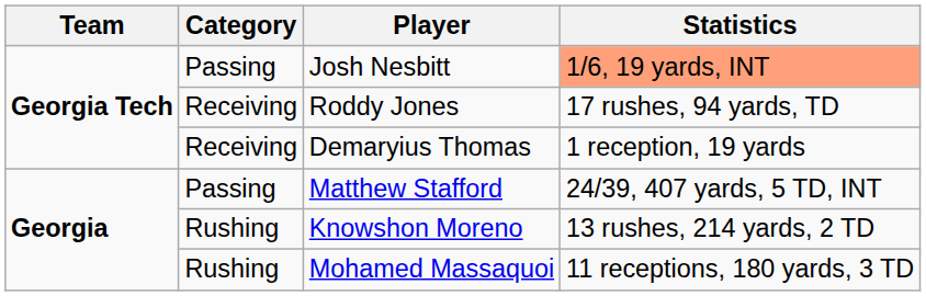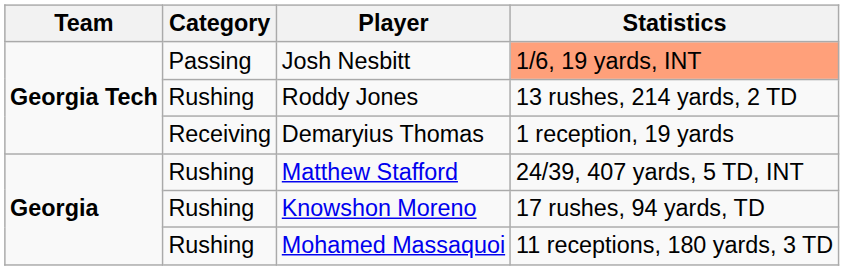Roddy Jones | Category: Receiving -> Rushing
Roddy Jones | Statistics: 17 rushes, 94 yards, TD -> 13 rushes, 214 yards, 2 TD
Matthew Stafford | Category: Passing -> Rushing
Knowshon Moreno | Statistics: 13 rushes, 214 yards, 2 TD -> 17 rushes, 94 yards, TD
